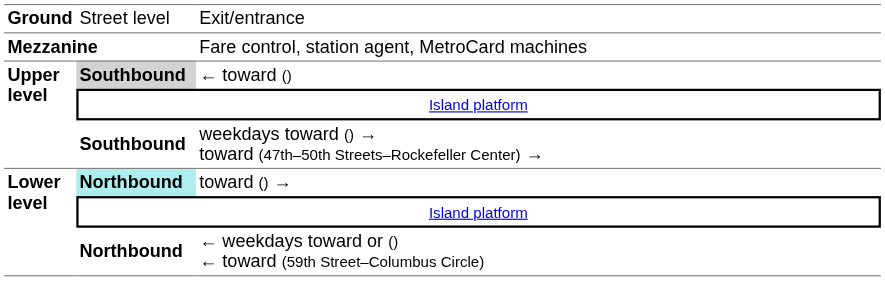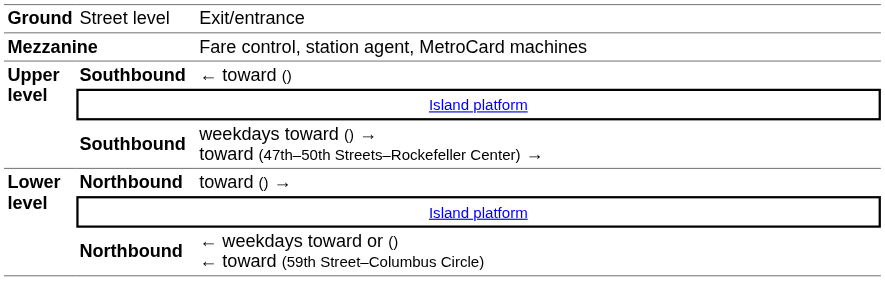← toward () | column 2: lightgrey background -> no background
toward () → | column 2: paleturquoise background -> no background
